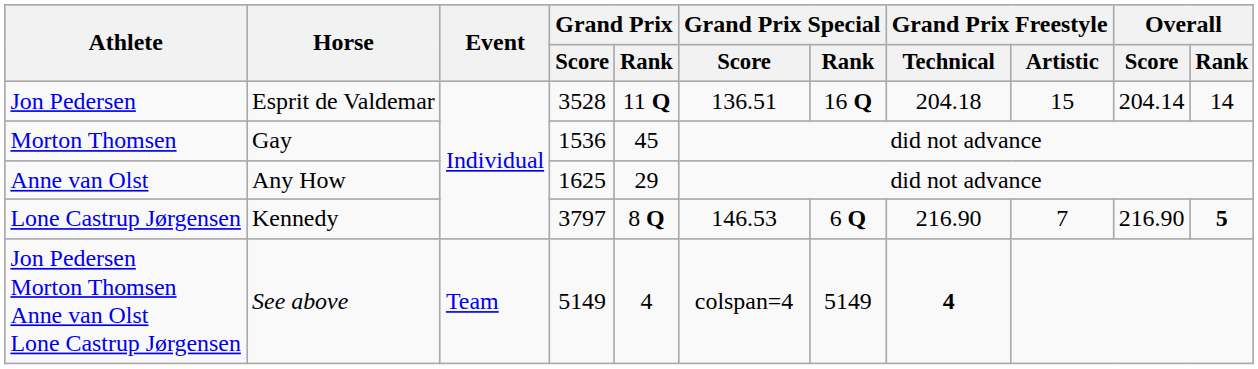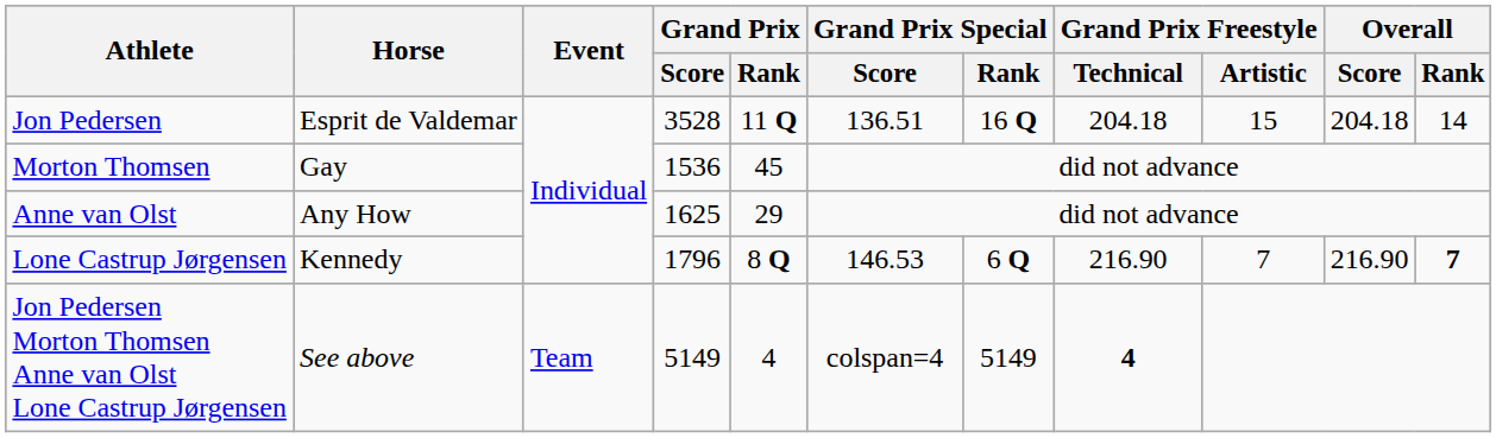Jon Pedersen | Overall / Score: 204.14 -> 204.18
Lone Castrup Jørgensen | Grand Prix / Score: 3797 -> 1796
Lone Castrup Jørgensen | Overall / Rank: 5 -> 7
